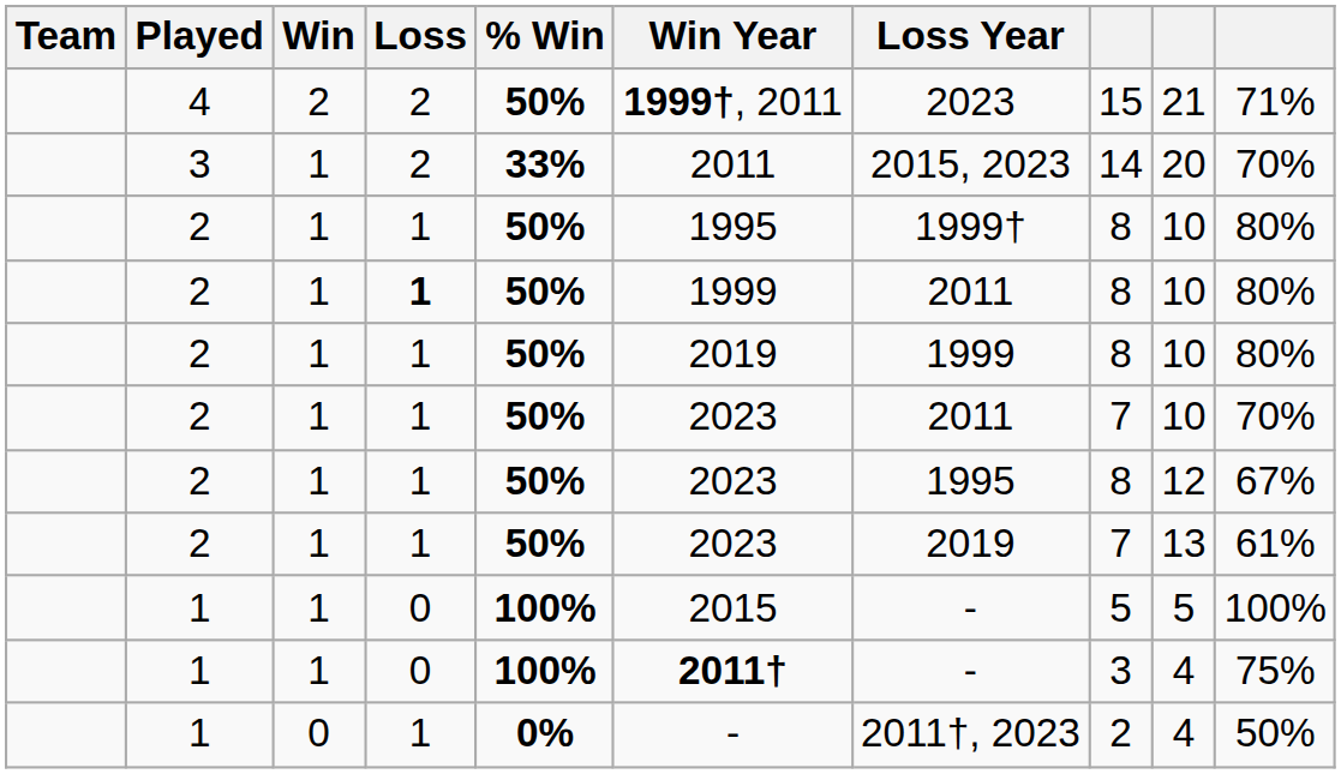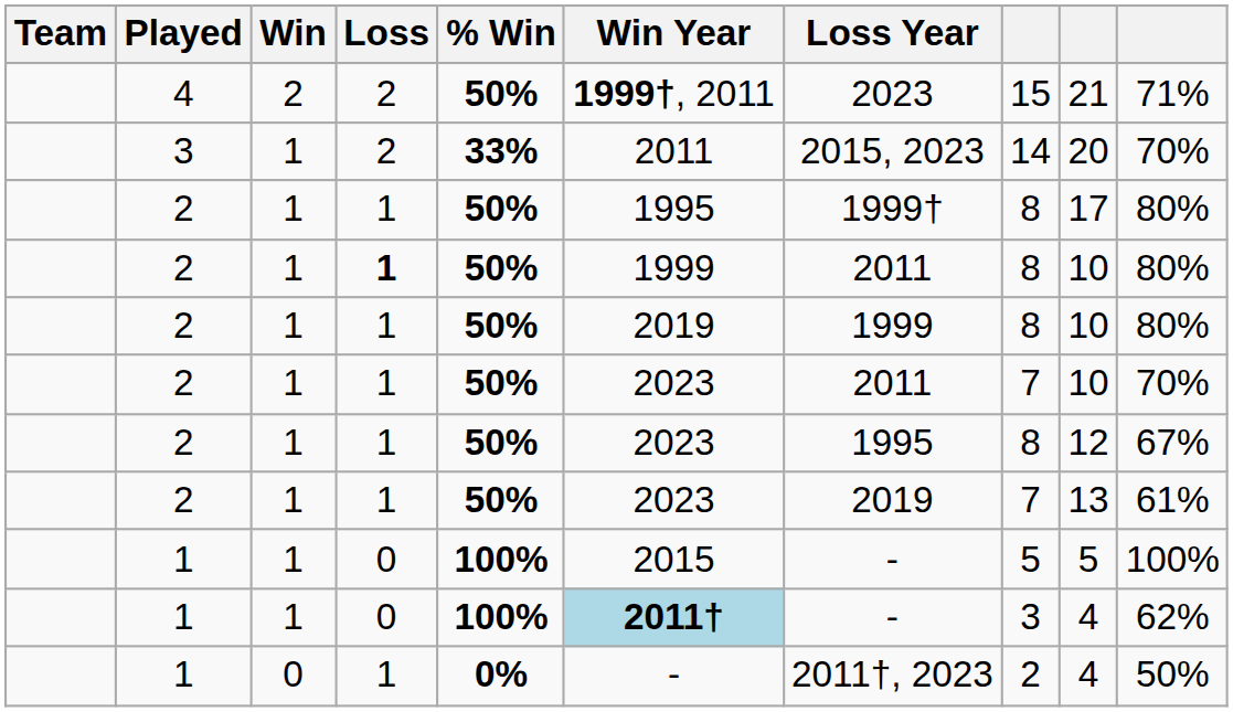row 4 | column 9: 10 -> 17
row 11 | Win Year: no background -> lightblue background
row 11 | column 10: 75% -> 62%
